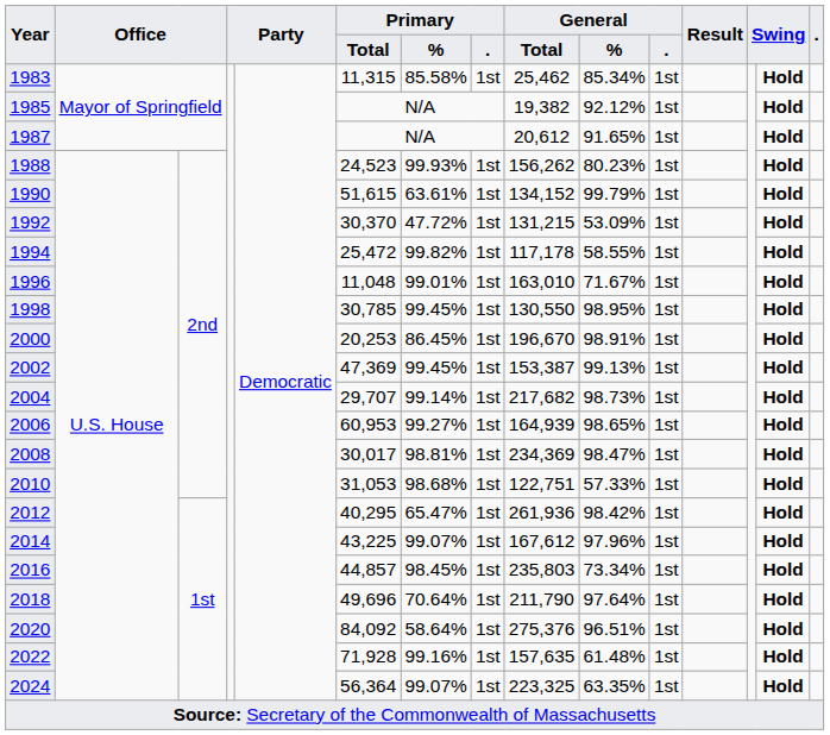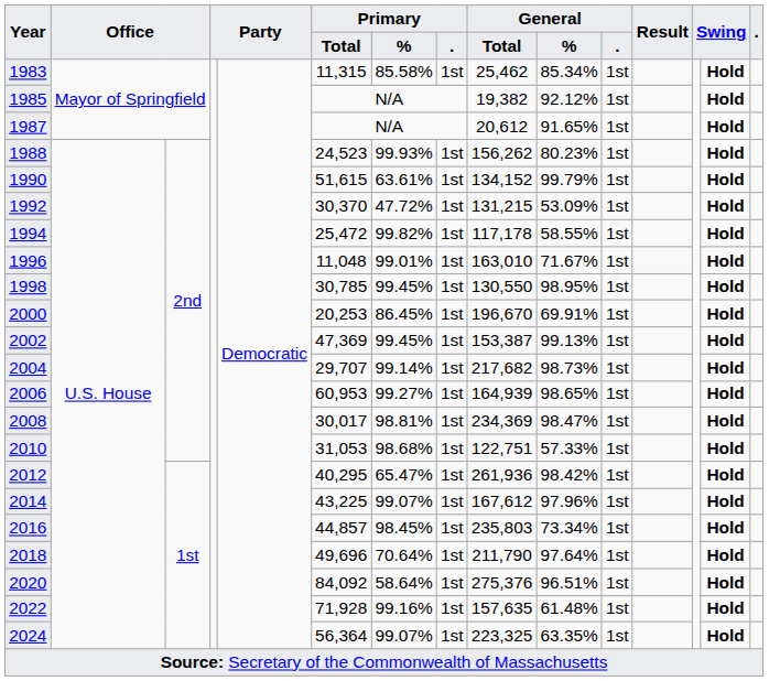2000 | General / %: 98.91% -> 69.91%
